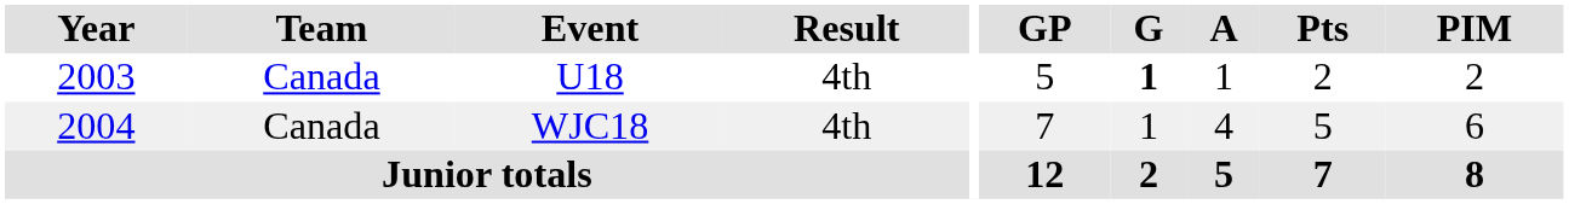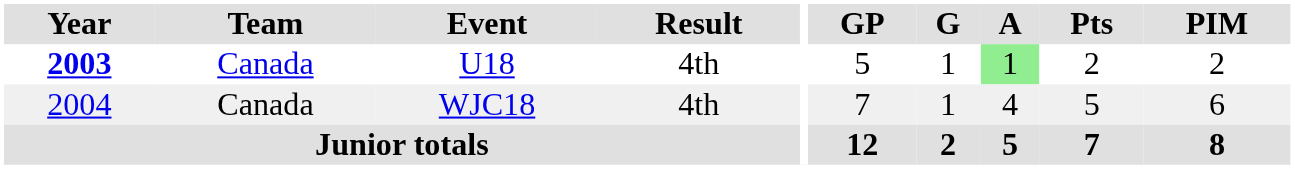U18 | Year: normal -> bold
U18 | G: bold -> normal
U18 | A: no background -> lightgreen background
